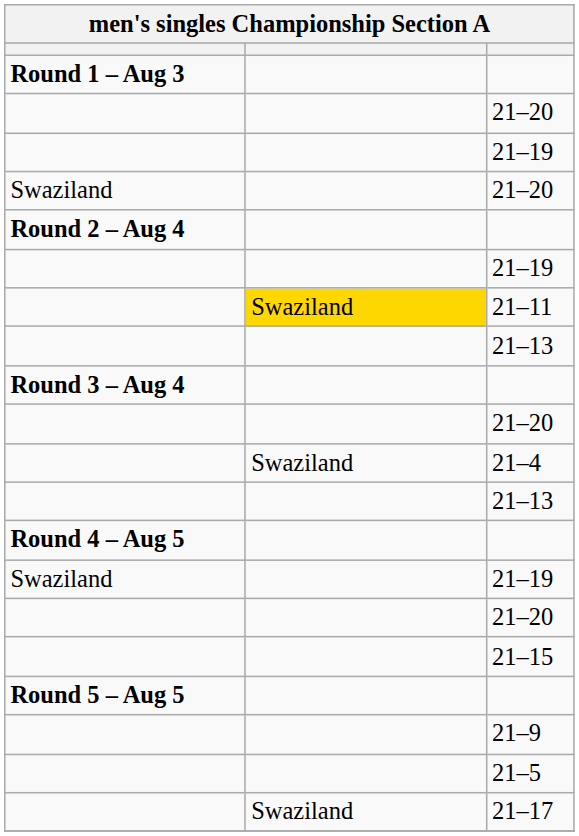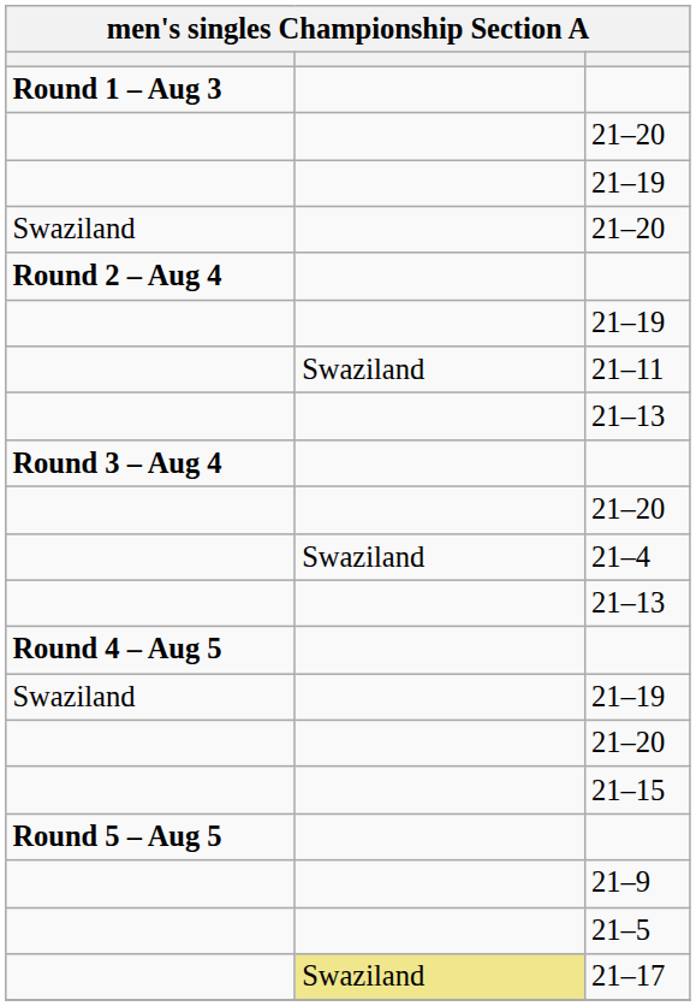21–11 | column 2: gold background -> no background
21–17 | column 2: no background -> khaki background
